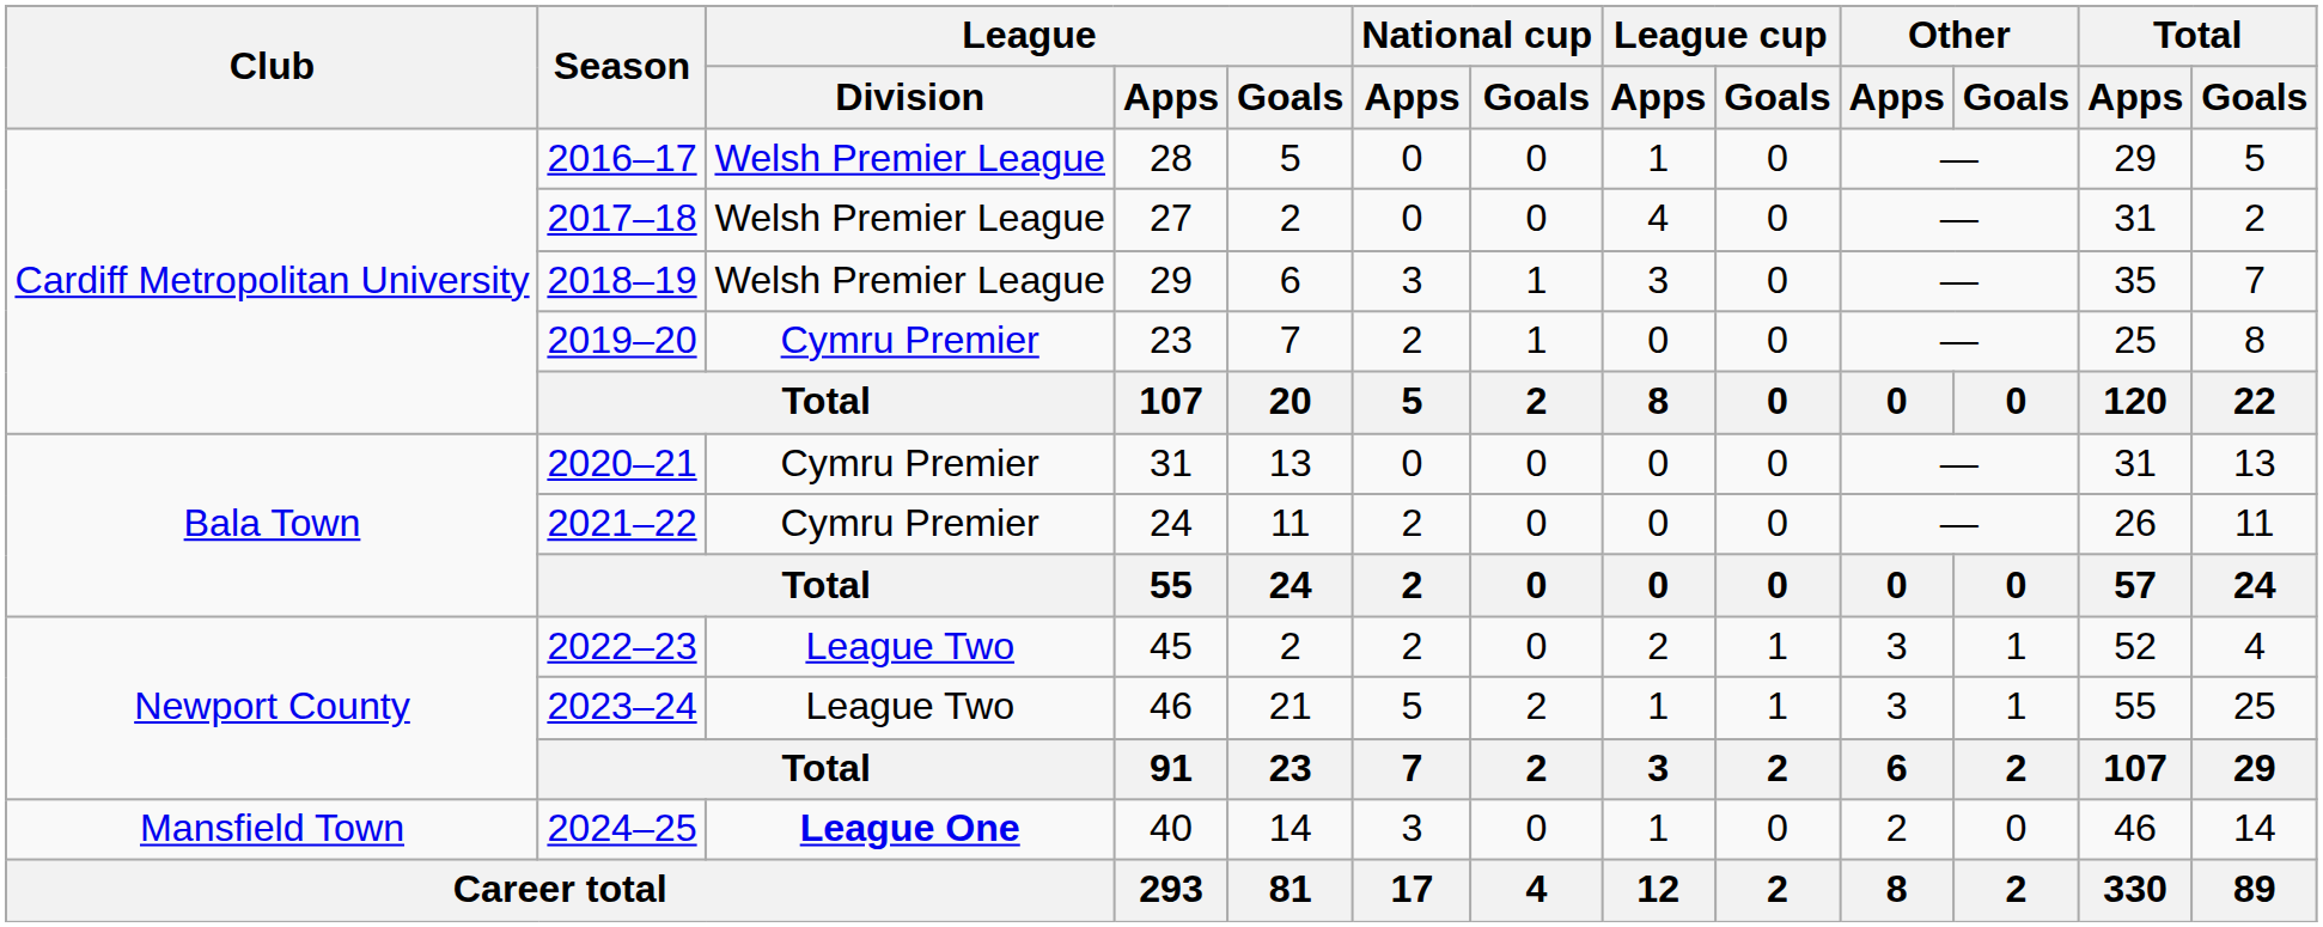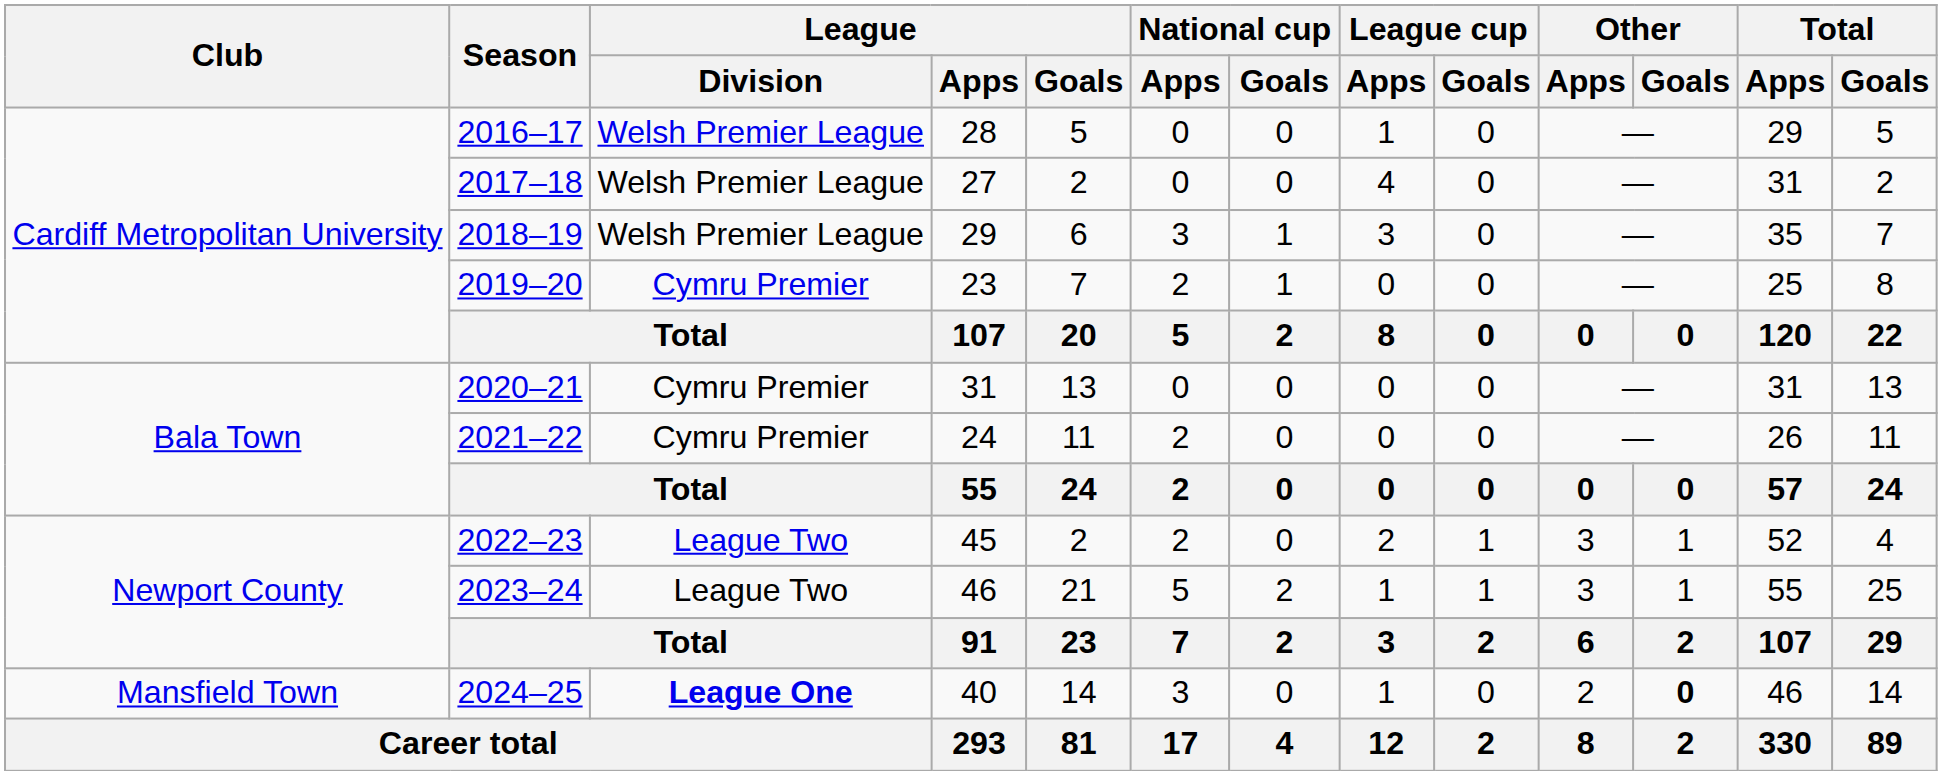2024–25 | Other / Goals: normal -> bold
